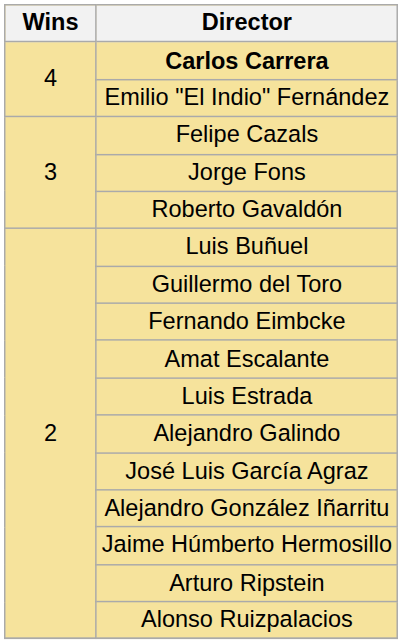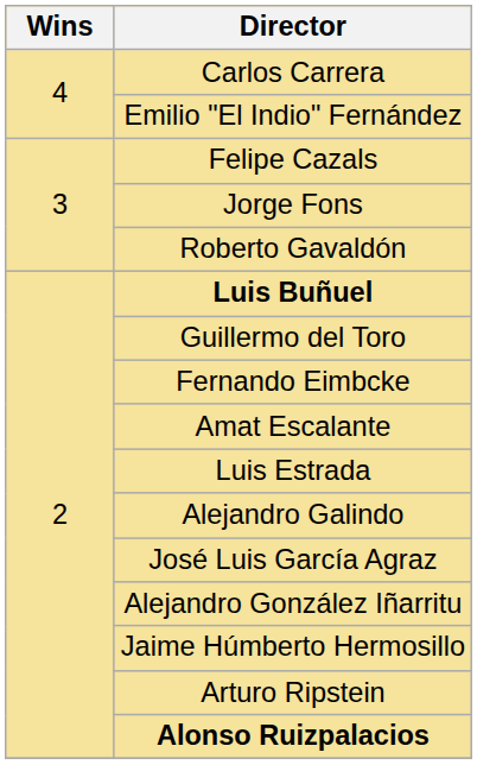Carlos Carrera | Director: bold -> normal
Luis Buñuel | Director: normal -> bold
Alonso Ruizpalacios | Director: normal -> bold
